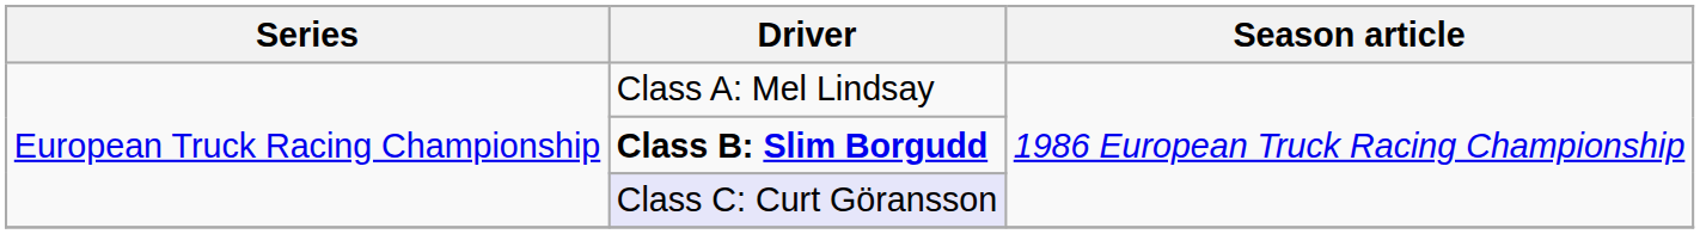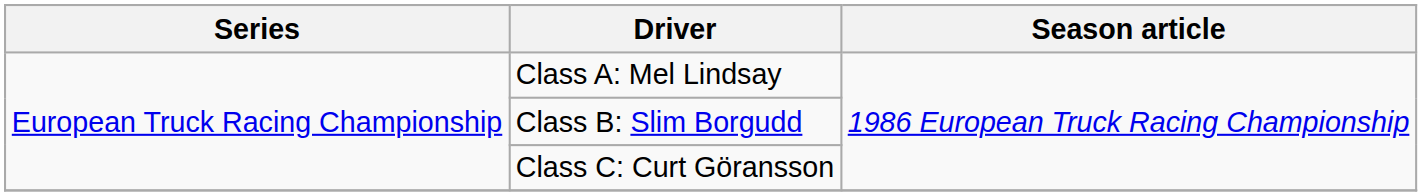Class B: Slim Borgudd | Driver: bold -> normal
Class C: Curt Göransson | Driver: lavender background -> no background
